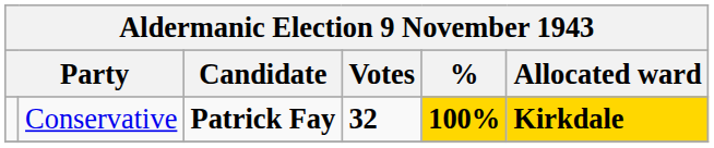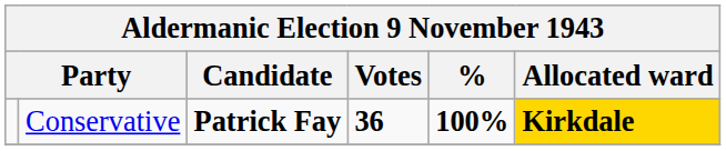Conservative | Votes: 32 -> 36
Conservative | %: gold background -> no background
